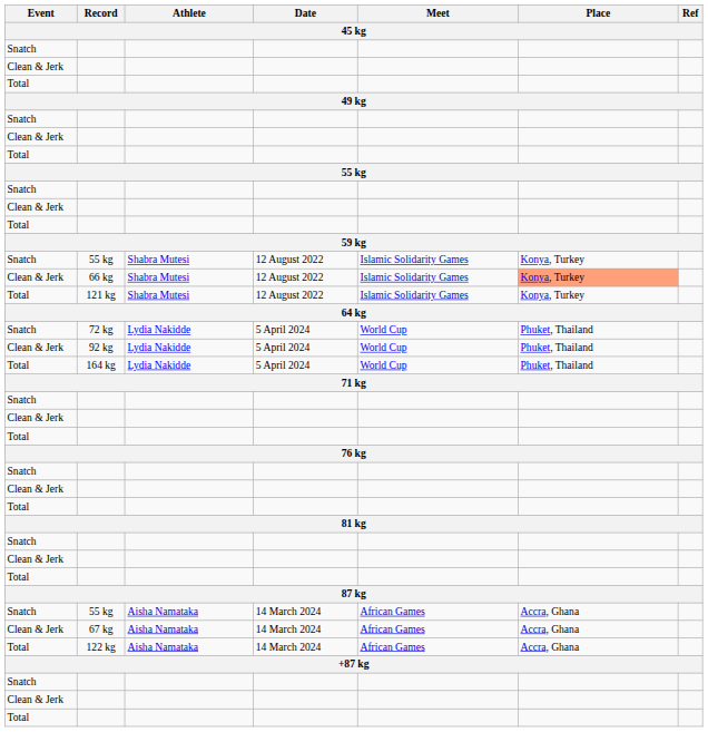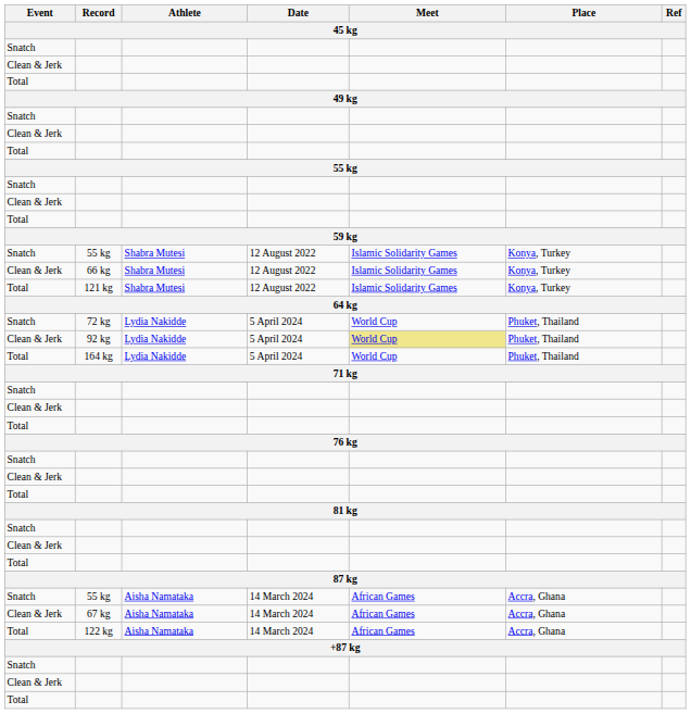66 kg | Place: lightsalmon background -> no background
92 kg | Meet: no background -> khaki background
